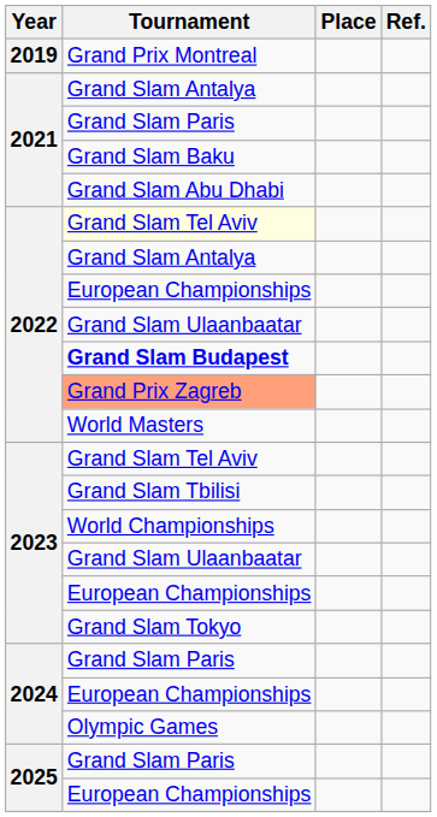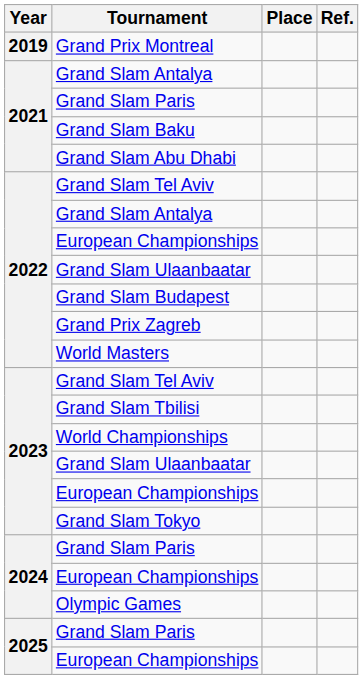2022 / Grand Slam Tel Aviv | Tournament: lightyellow background -> no background
Grand Slam Budapest | Tournament: bold -> normal
Grand Prix Zagreb | Tournament: lightsalmon background -> no background
